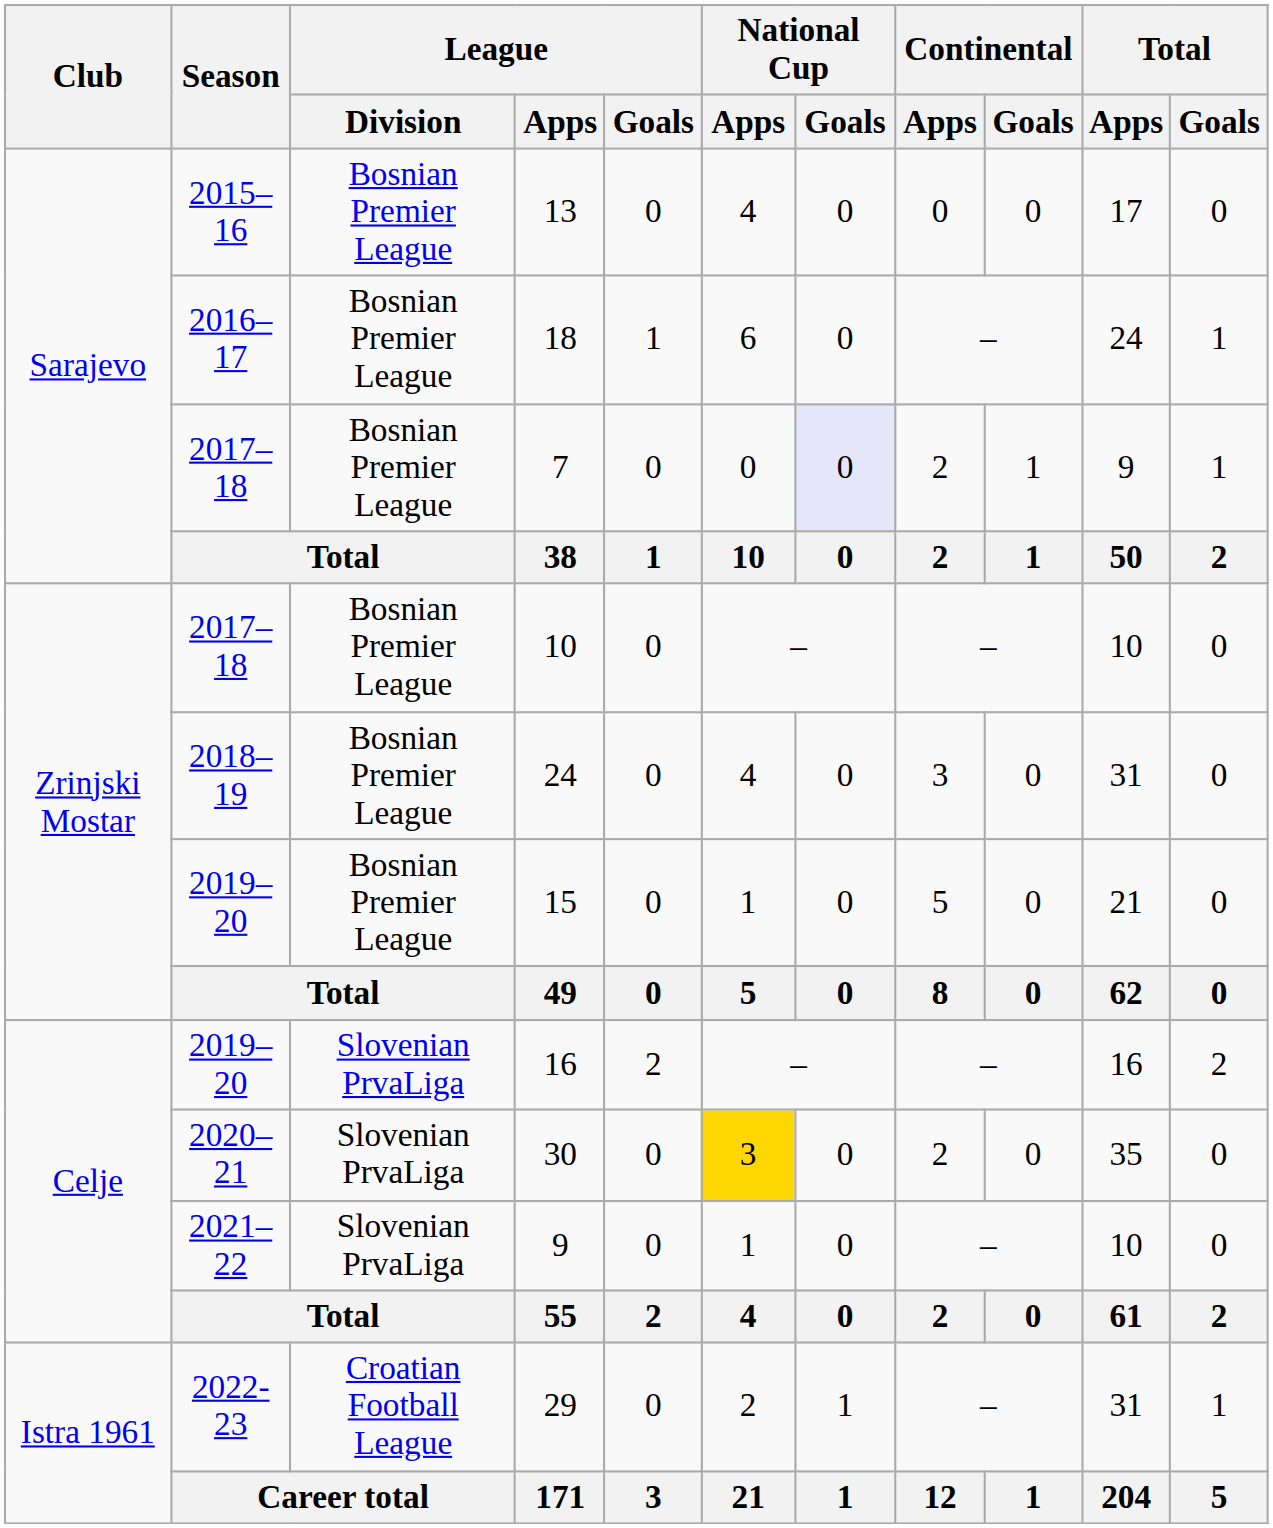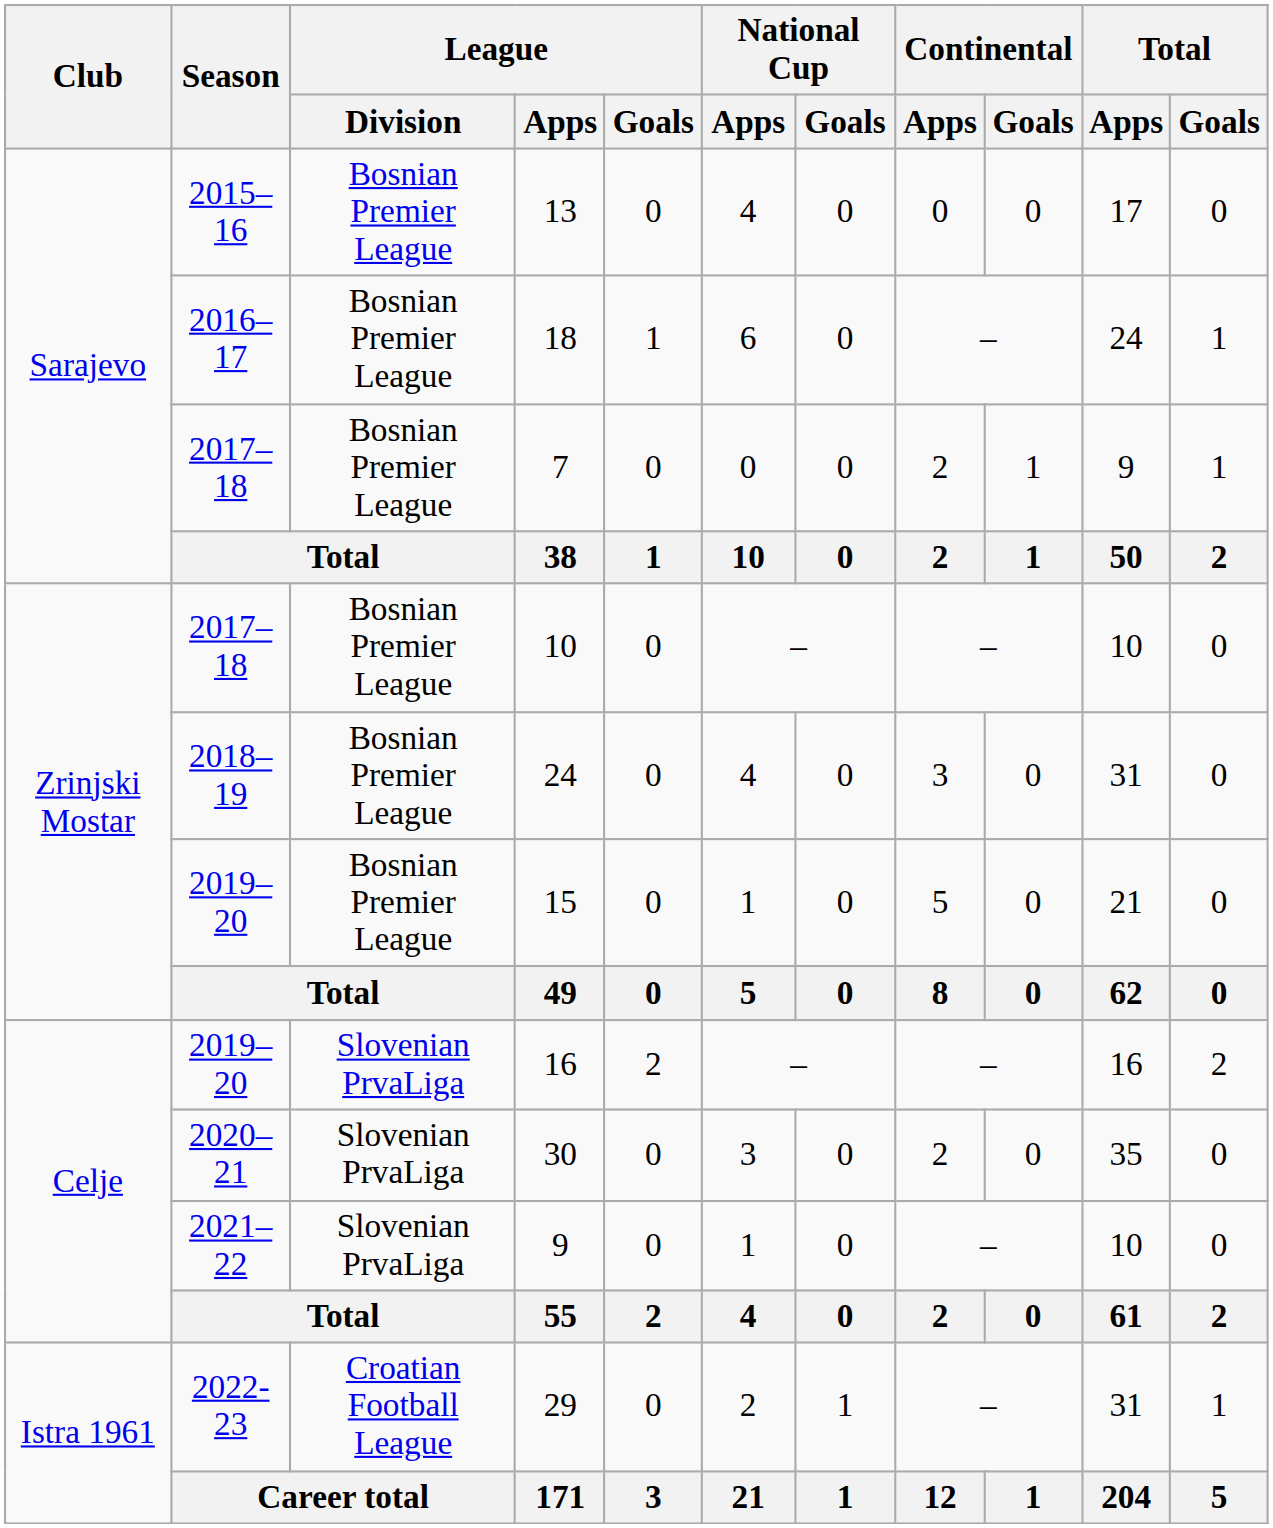7 | National Cup / Goals: lavender background -> no background
30 | National Cup / Apps: gold background -> no background
